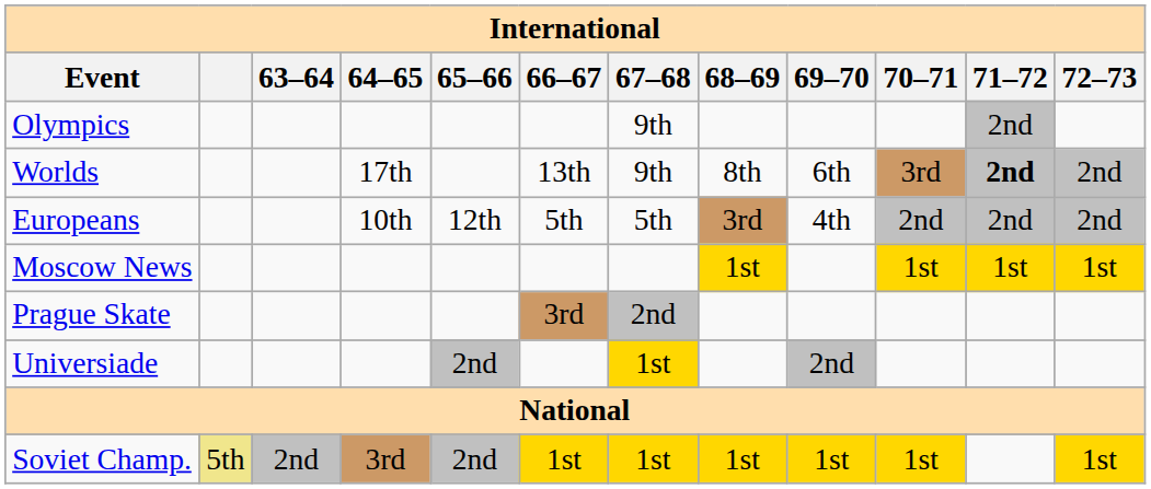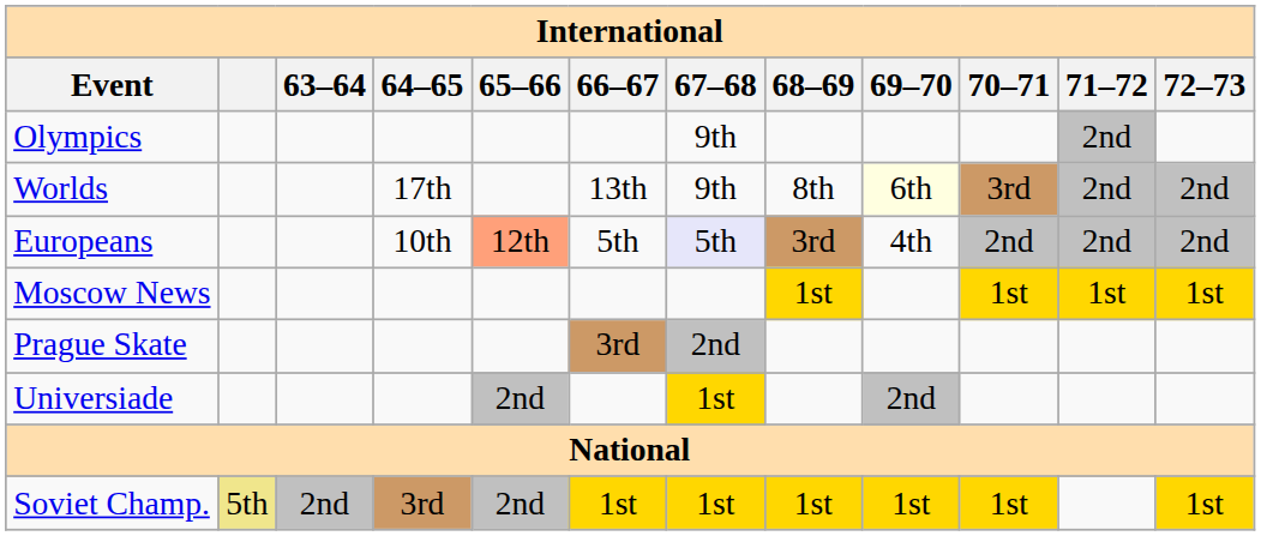Worlds | 69–70: no background -> lightyellow background
Worlds | 71–72: bold -> normal
Europeans | 65–66: no background -> lightsalmon background
Europeans | 67–68: no background -> lavender background
